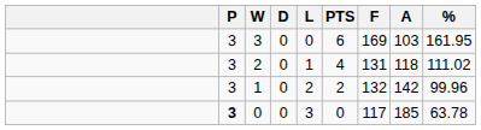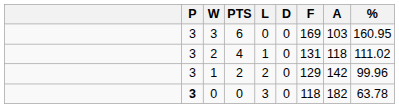columns swapped: D <-> PTS
row 2 | %: 161.95 -> 160.95
row 4 | F: 132 -> 129
row 5 | F: 117 -> 118
row 5 | A: 185 -> 182
